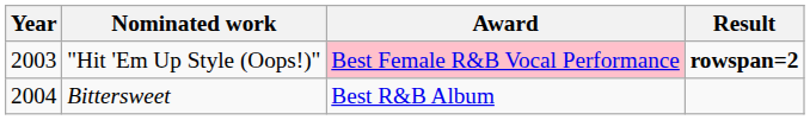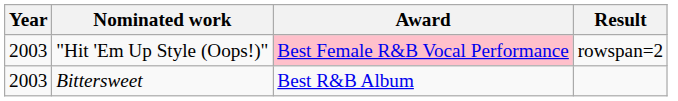"Hit 'Em Up Style (Oops!)" | Result: bold -> normal
Bittersweet | Year: 2004 -> 2003
